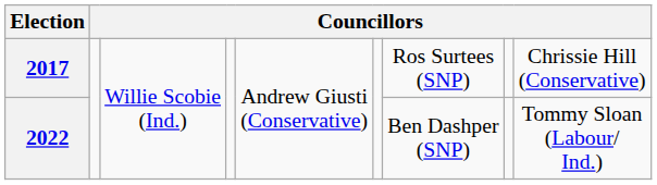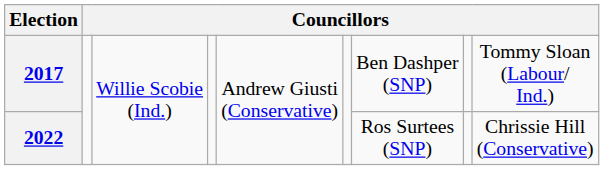2017 | column 7: Ros Surtees (SNP) -> Ben Dashper (SNP)
2017 | column 9: Chrissie Hill (Conservative) -> Tommy Sloan (Labour/ Ind.)
2022 | column 7: Ben Dashper (SNP) -> Ros Surtees (SNP)
2022 | column 9: Tommy Sloan (Labour/ Ind.) -> Chrissie Hill (Conservative)
